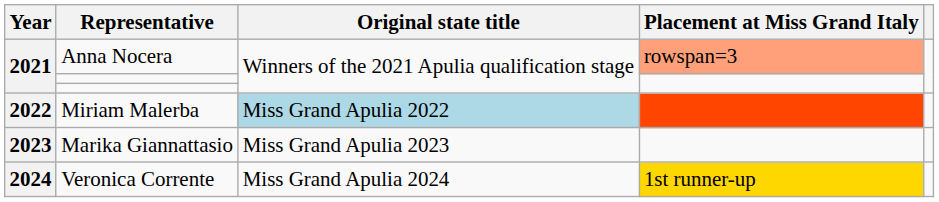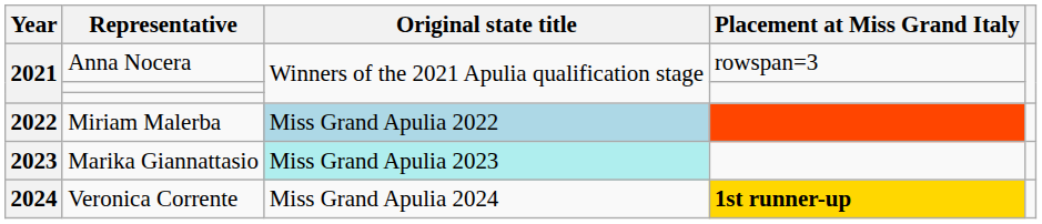Anna Nocera | Placement at Miss Grand Italy: lightsalmon background -> no background
Marika Giannattasio | Original state title: no background -> paleturquoise background
Veronica Corrente | Placement at Miss Grand Italy: normal -> bold
